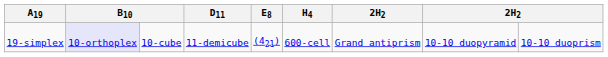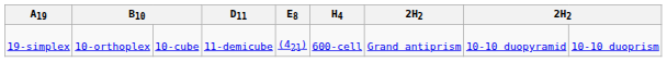19-simplex | column 2: lavender background -> no background
